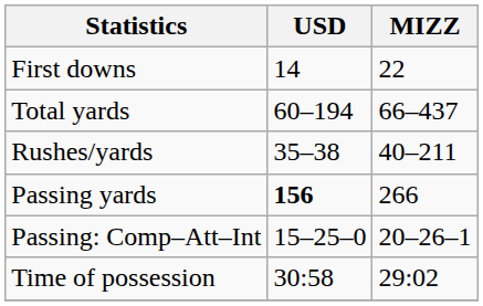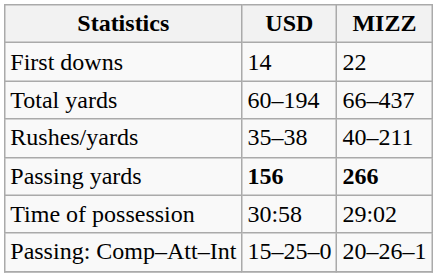Passing yards | MIZZ: normal -> bold
rows swapped: Passing: Comp–Att–Int <-> Time of possession
